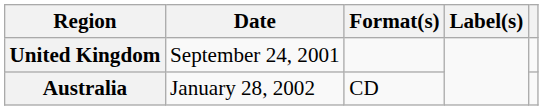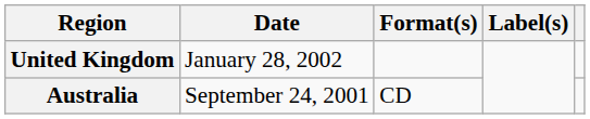United Kingdom | Date: September 24, 2001 -> January 28, 2002
Australia | Date: January 28, 2002 -> September 24, 2001
